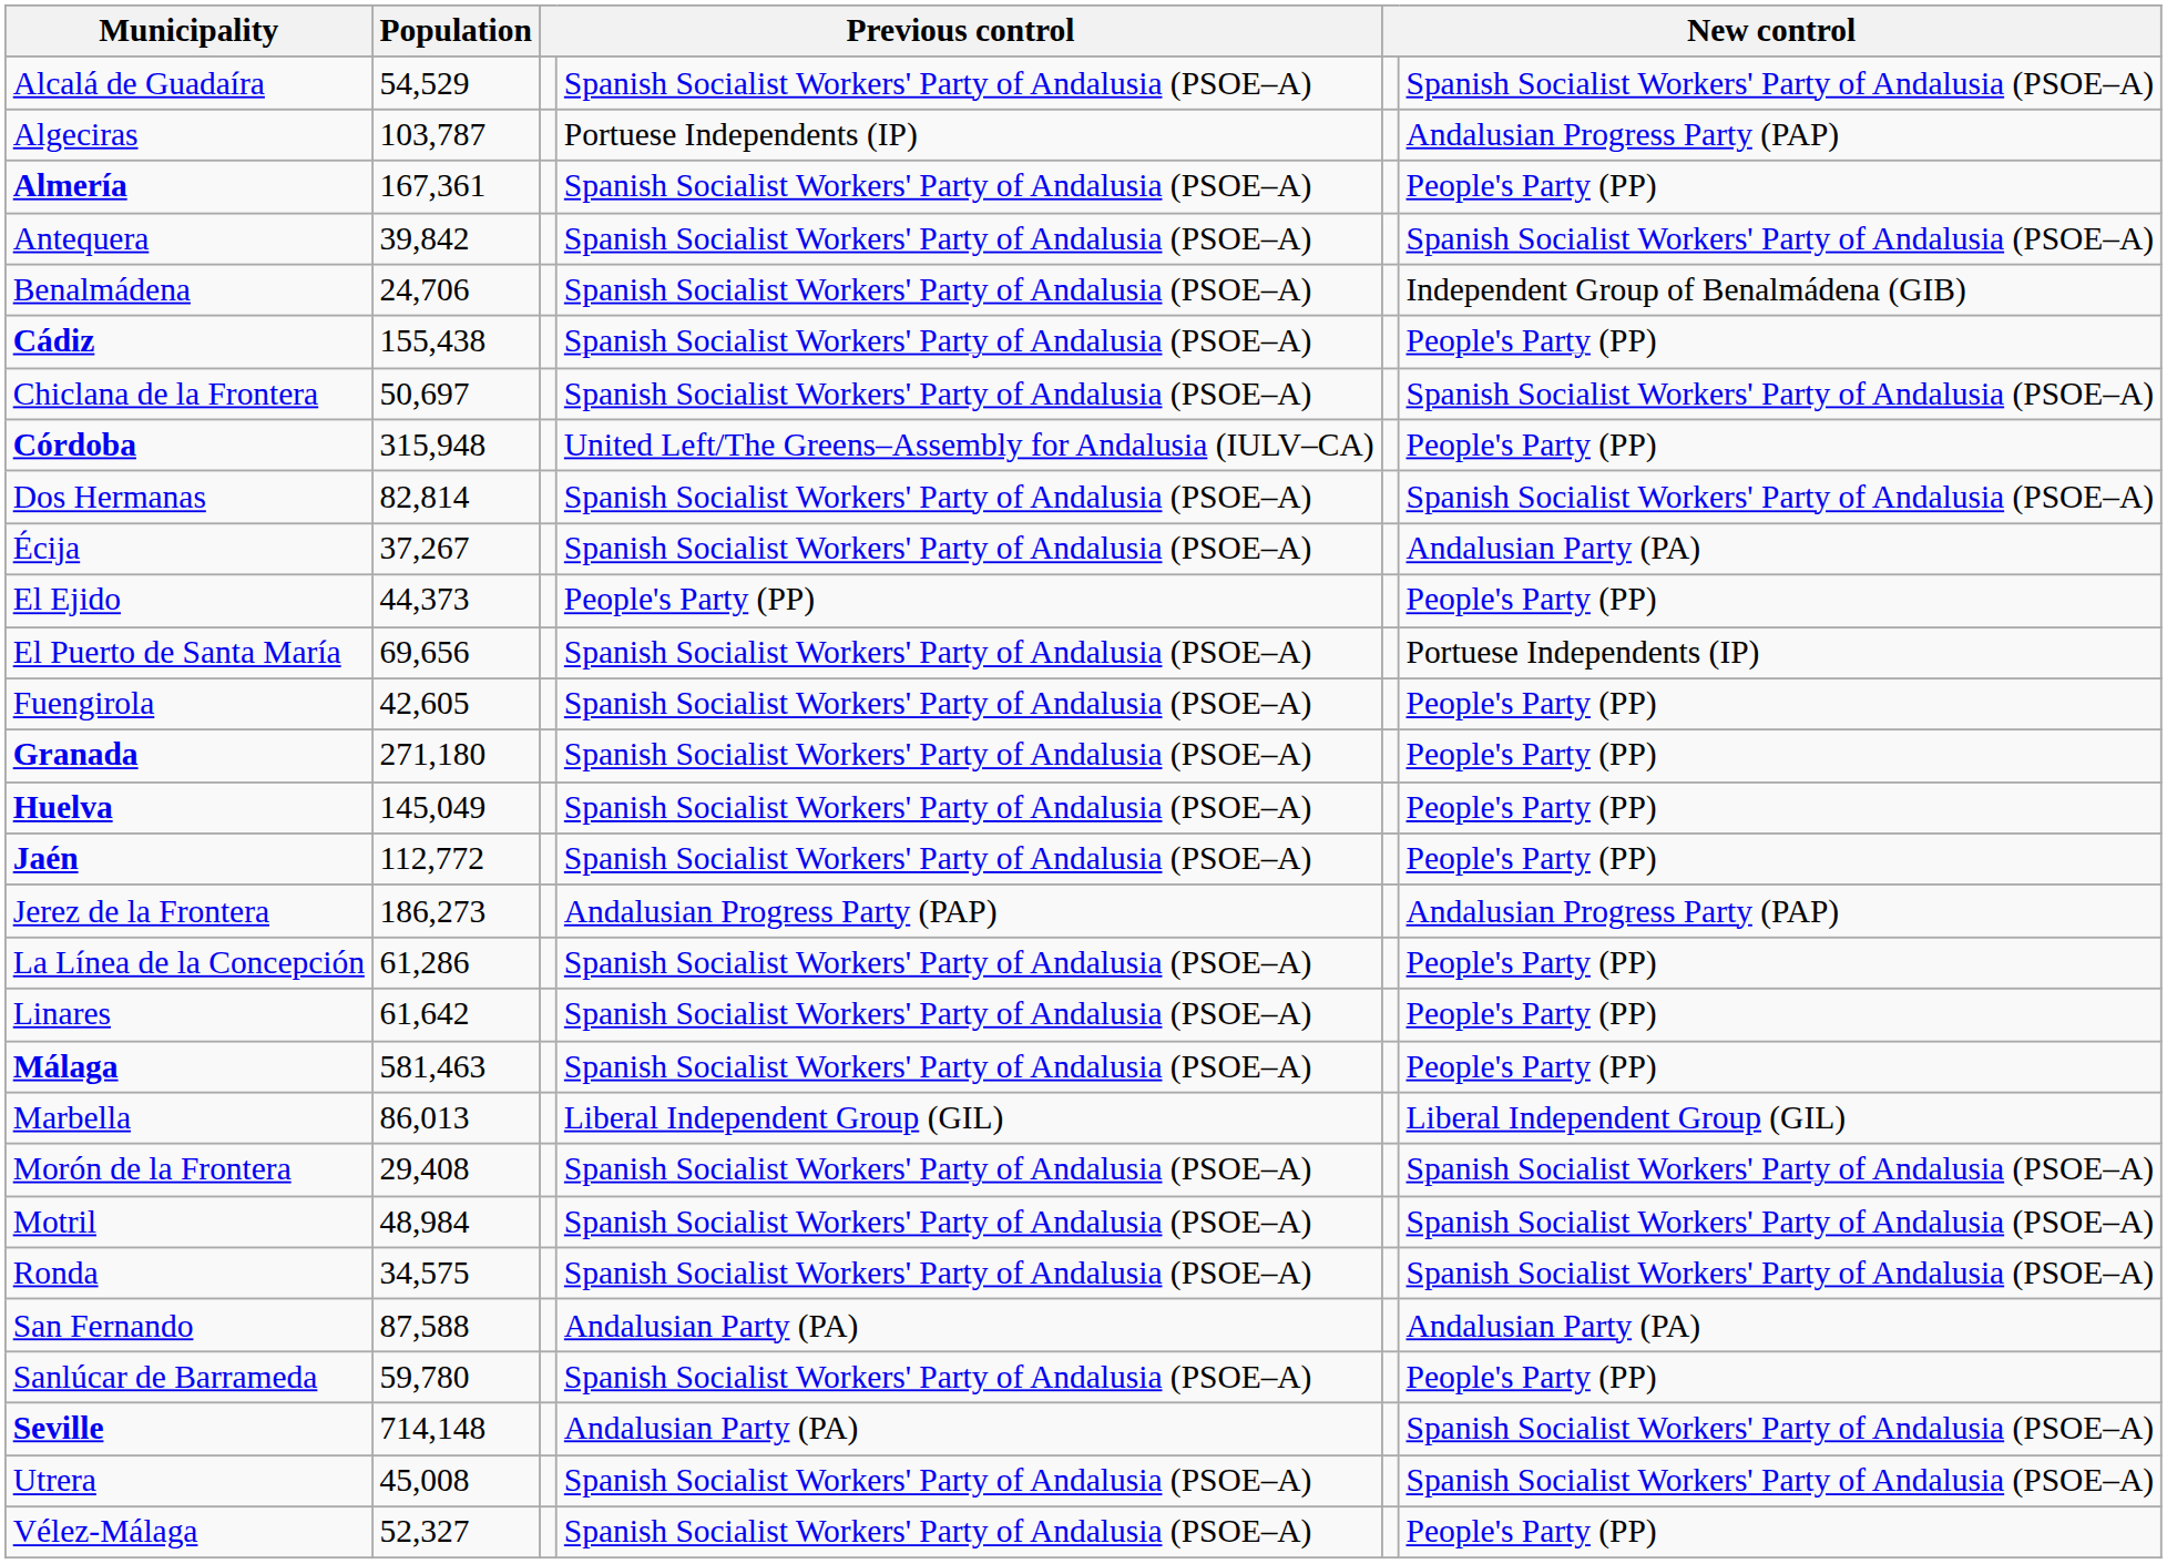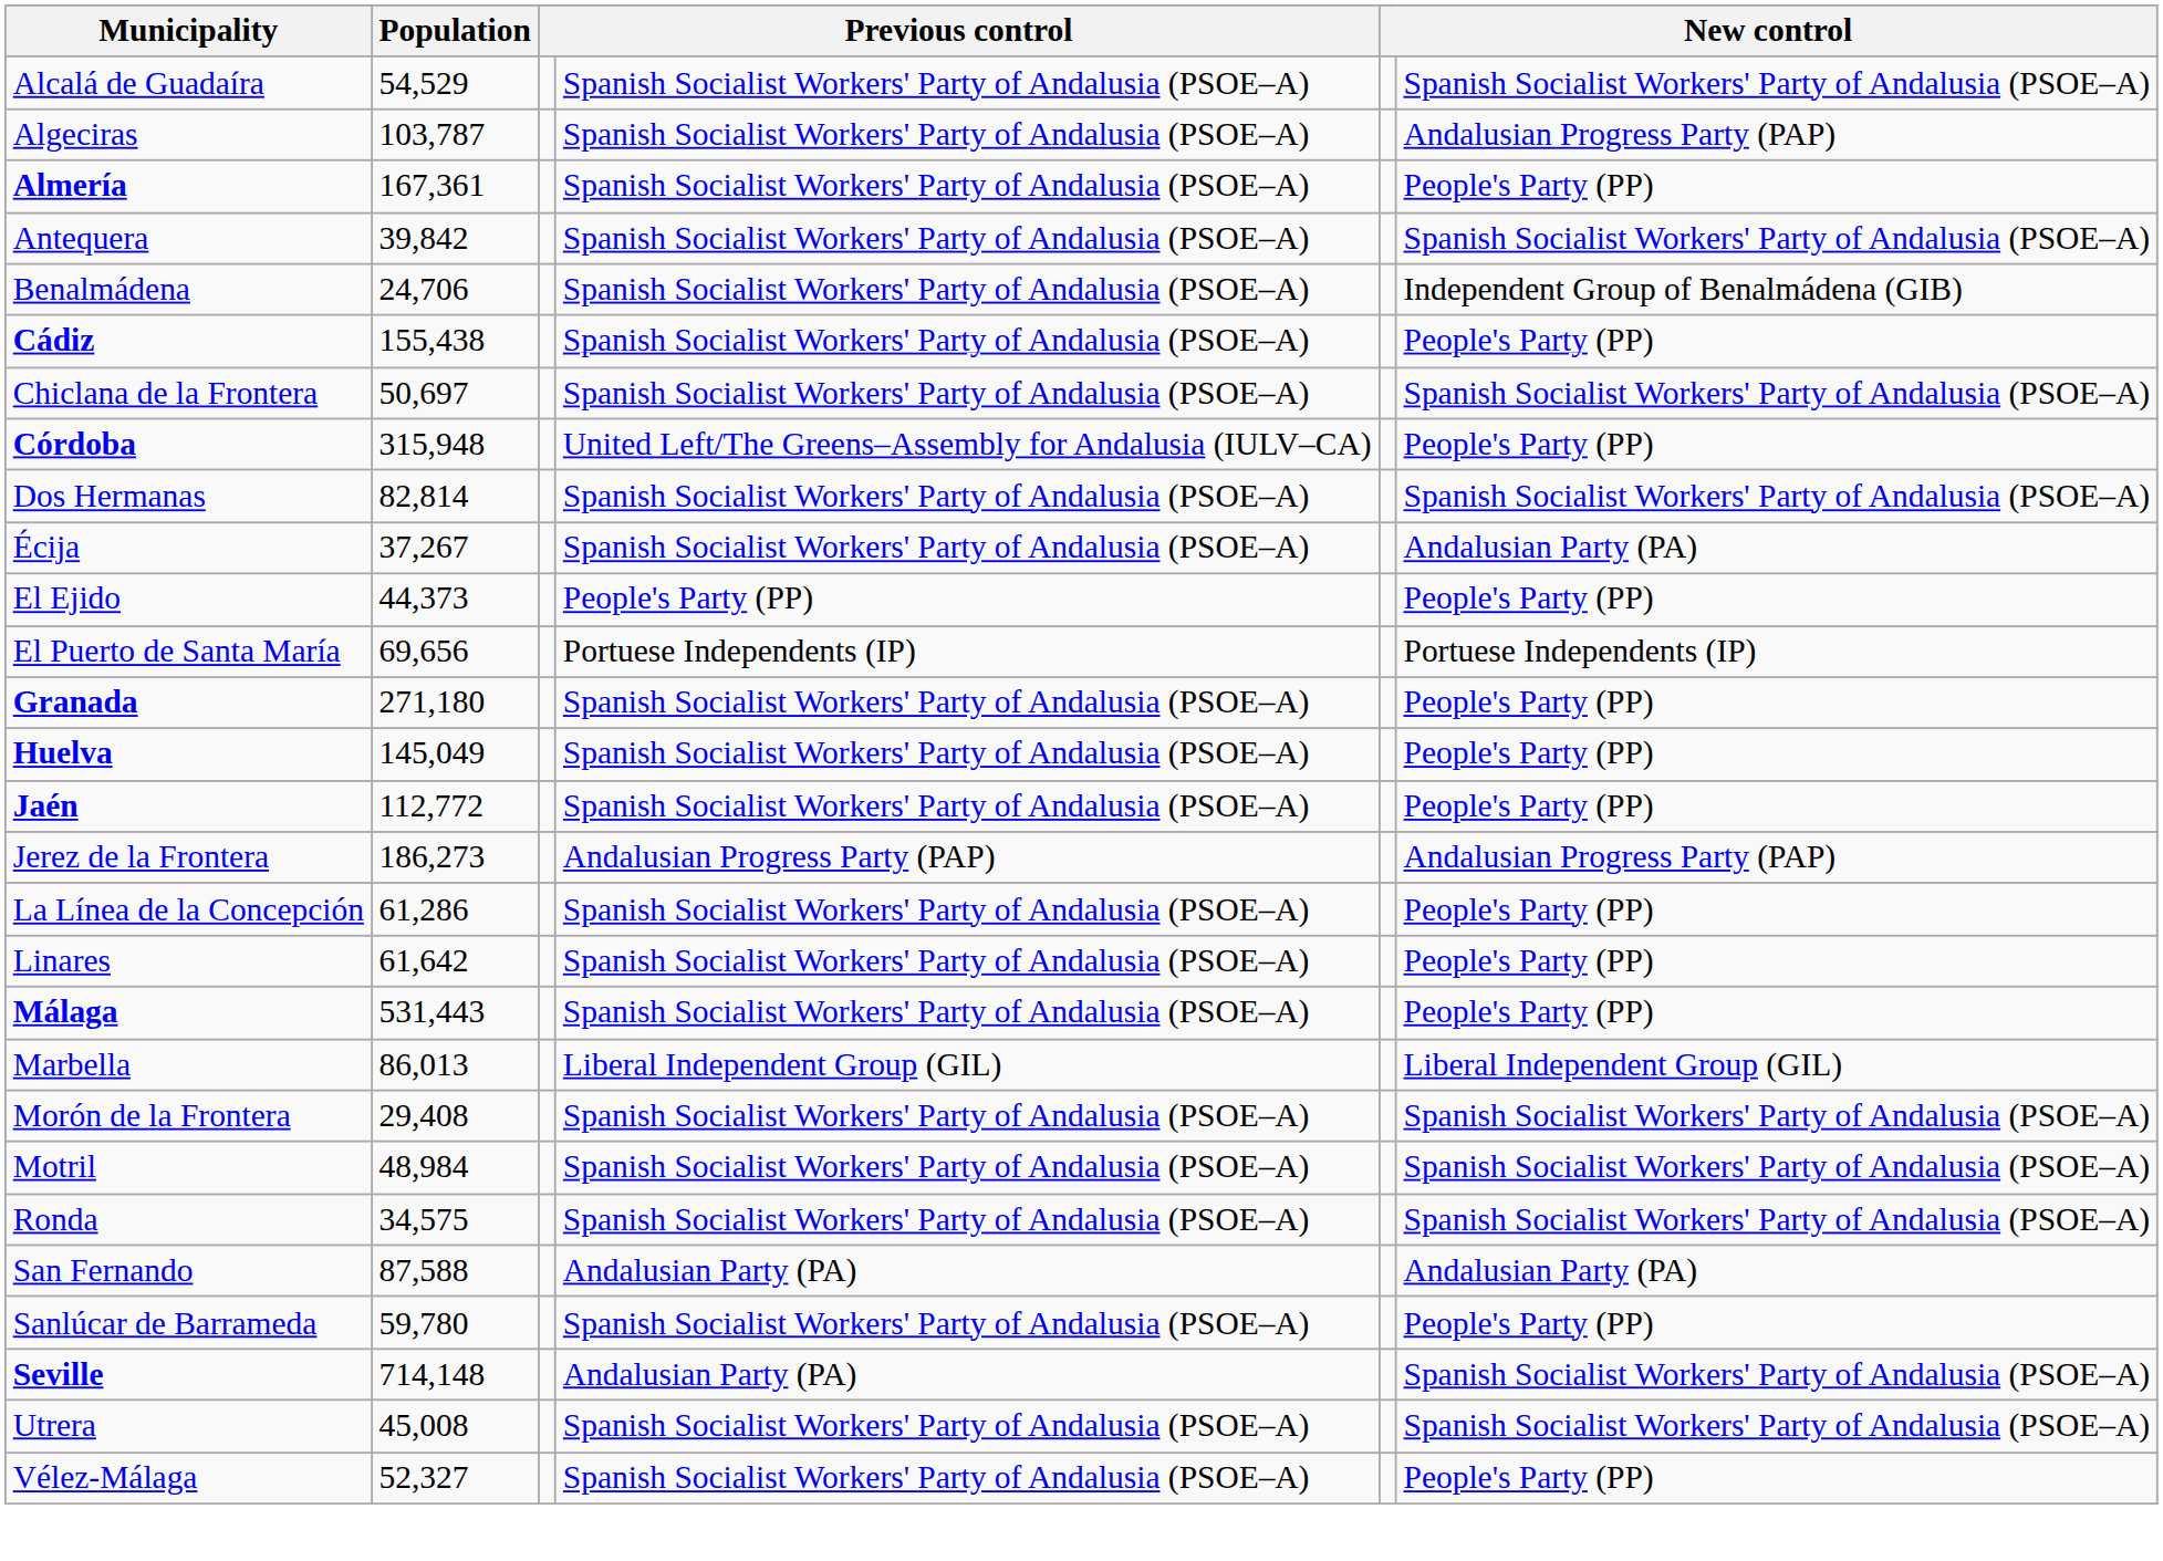Algeciras | column 4: Portuese Independents (IP) -> Spanish Socialist Workers' Party of Andalusia (PSOE–A)
El Puerto de Santa María | column 4: Spanish Socialist Workers' Party of Andalusia (PSOE–A) -> Portuese Independents (IP)
- row: Fuengirola | 42,605 | Spanish Socialist Workers' Party of Andalusia (PSOE–A) | People's Party (PP)
Málaga | Population: 581,463 -> 531,443
